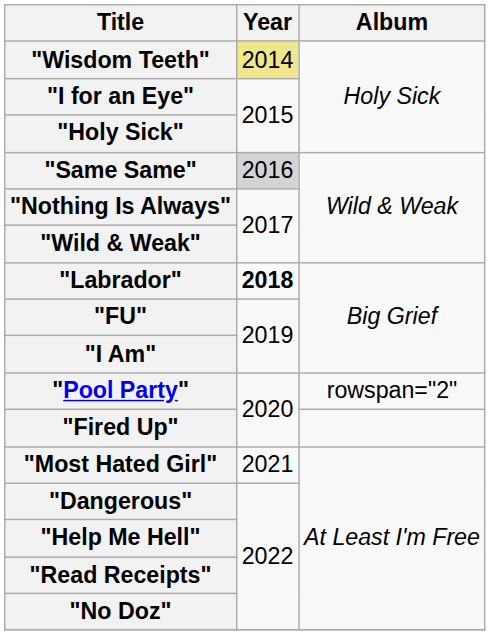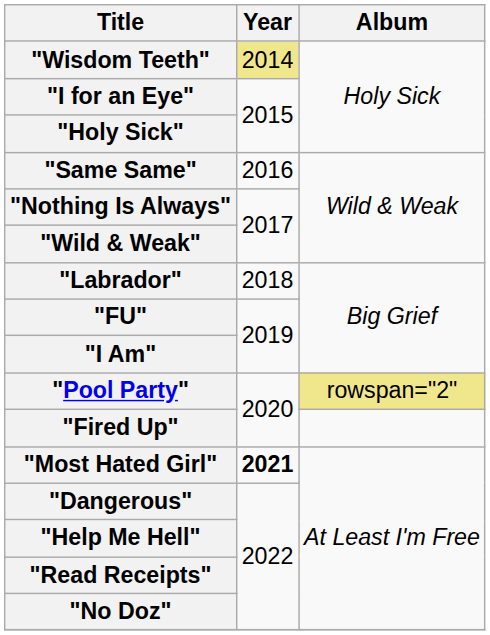"Same Same" | Year: lightgrey background -> no background
"Labrador" | Year: bold -> normal
"Pool Party" | Album: no background -> khaki background
"Most Hated Girl" | Year: normal -> bold
